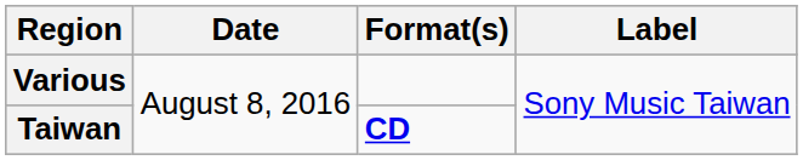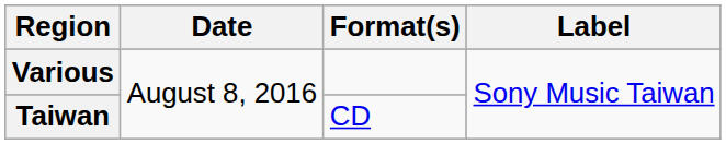Taiwan | Format(s): bold -> normal
